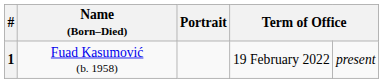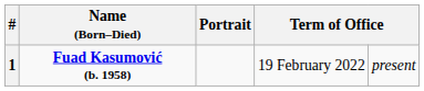1 | Name (Born–Died): normal -> bold
